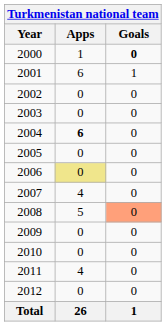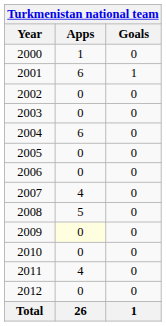2000 | Goals: bold -> normal
2004 | Apps: bold -> normal
2006 | Apps: khaki background -> no background
2008 | Goals: lightsalmon background -> no background
2009 | Apps: no background -> lightyellow background
